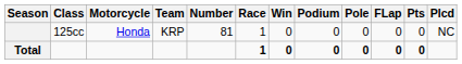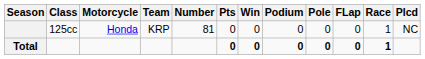columns swapped: Race <-> Pts
